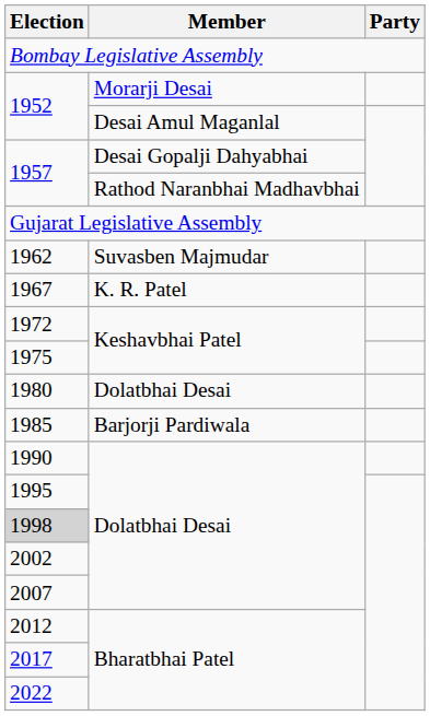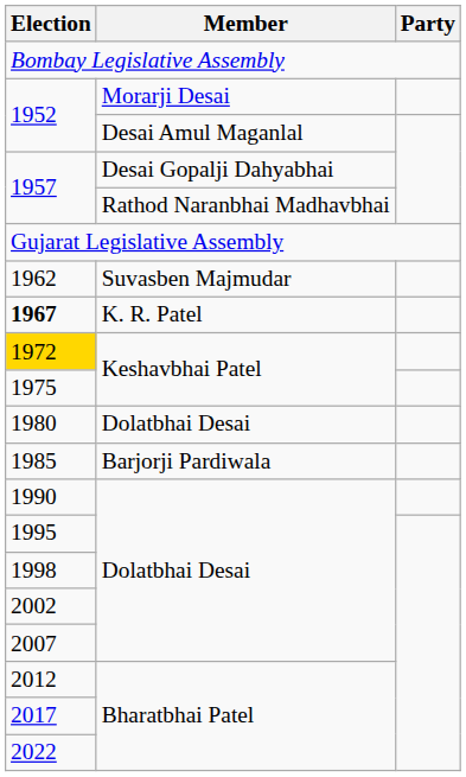1967 | Election: normal -> bold
1972 | Election: no background -> gold background
1998 | Election: lightgrey background -> no background
